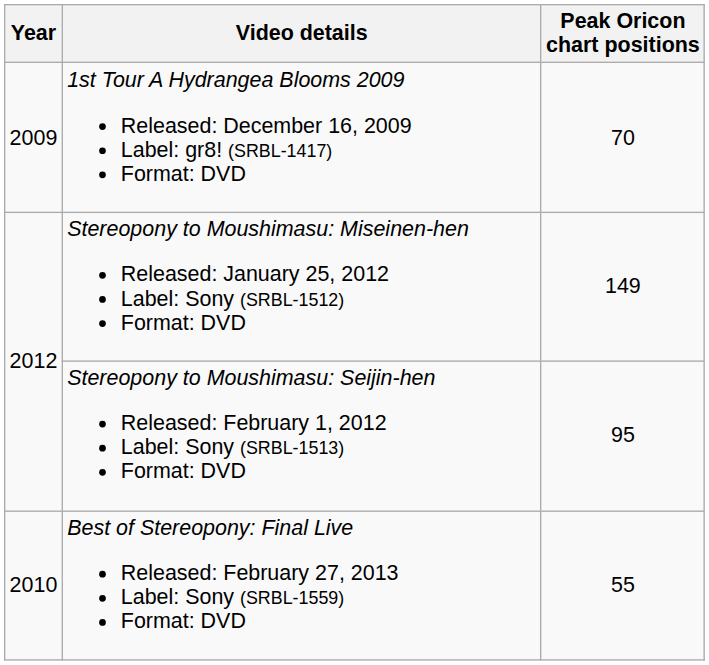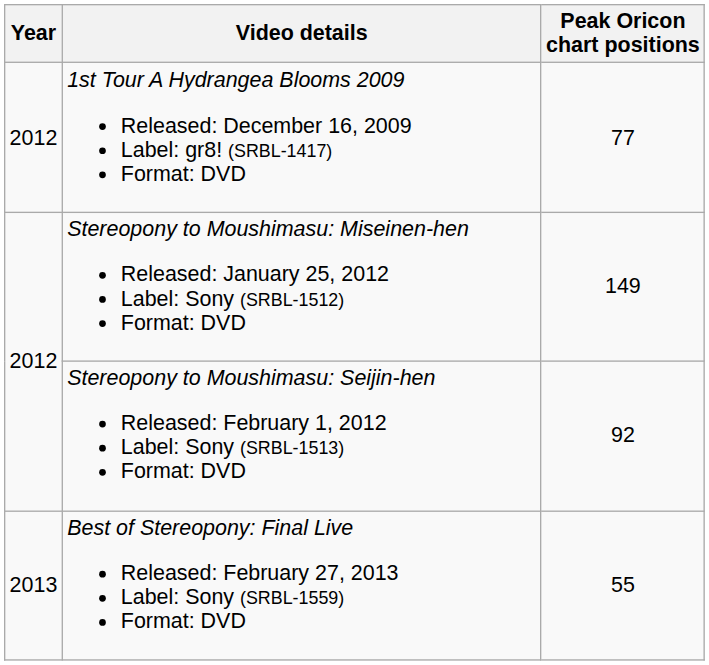row 2 | Year: 2009 -> 2012
row 2 | Peak Oricon chart positions: 70 -> 77
row 4 | Peak Oricon chart positions: 95 -> 92
row 5 | Year: 2010 -> 2013
